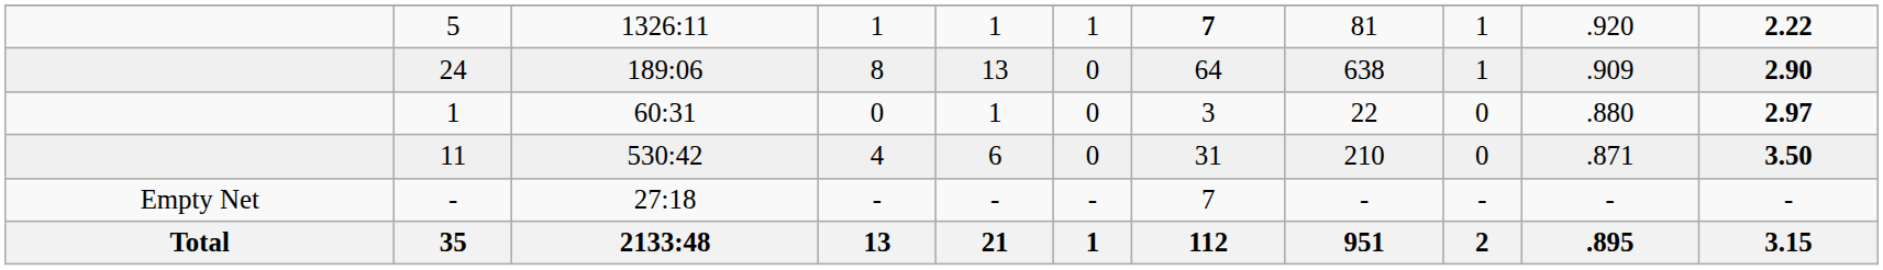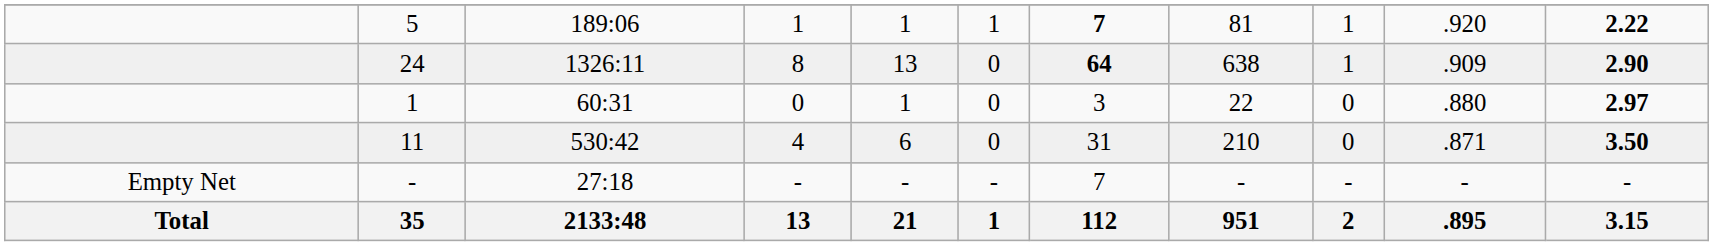5 | column 3: 1326:11 -> 189:06
24 | column 3: 189:06 -> 1326:11
24 | column 7: normal -> bold
